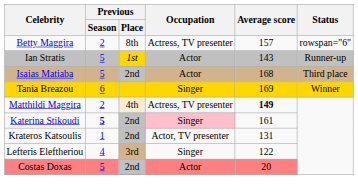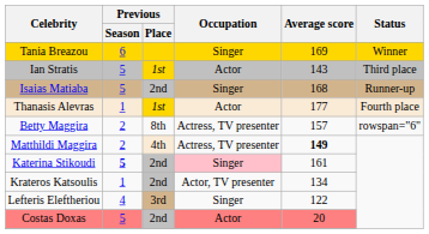rows swapped: Tania Breazou <-> Betty Maggira
Ian Stratis | Status: Runner-up -> Third place
Isaias Matiaba | Occupation: Actor -> Singer
Isaias Matiaba | Status: Third place -> Runner-up
+ row: Thanasis Alevras | 1 | 1st | Actor | 177 | Fourth place
Krateros Katsoulis | Average score: 131 -> 134
